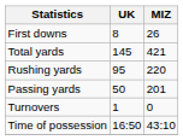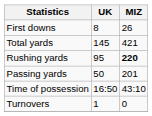Rushing yards | MIZ: normal -> bold
rows swapped: Turnovers <-> Time of possession
